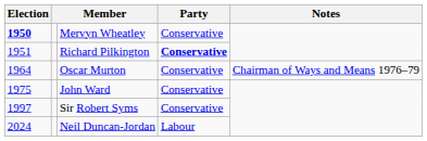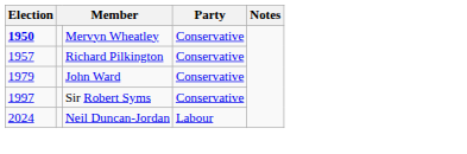Richard Pilkington | Election: 1951 -> 1957
Richard Pilkington | Party: bold -> normal
- row: 1964 | Oscar Murton | Conservative | Chairman of Ways and Means 1976–79
John Ward | Election: 1975 -> 1979
